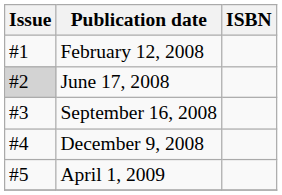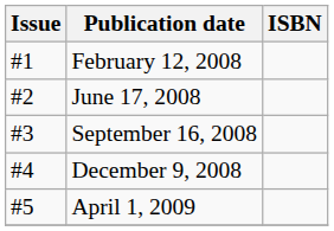June 17, 2008 | Issue: lightgrey background -> no background
